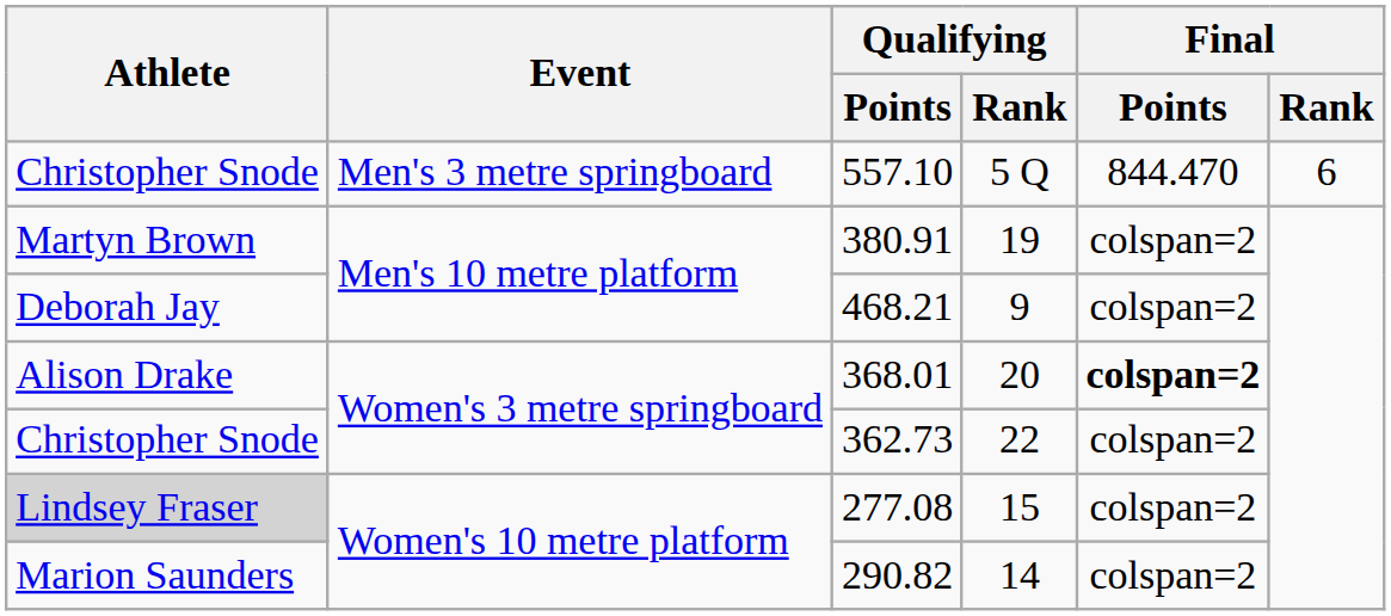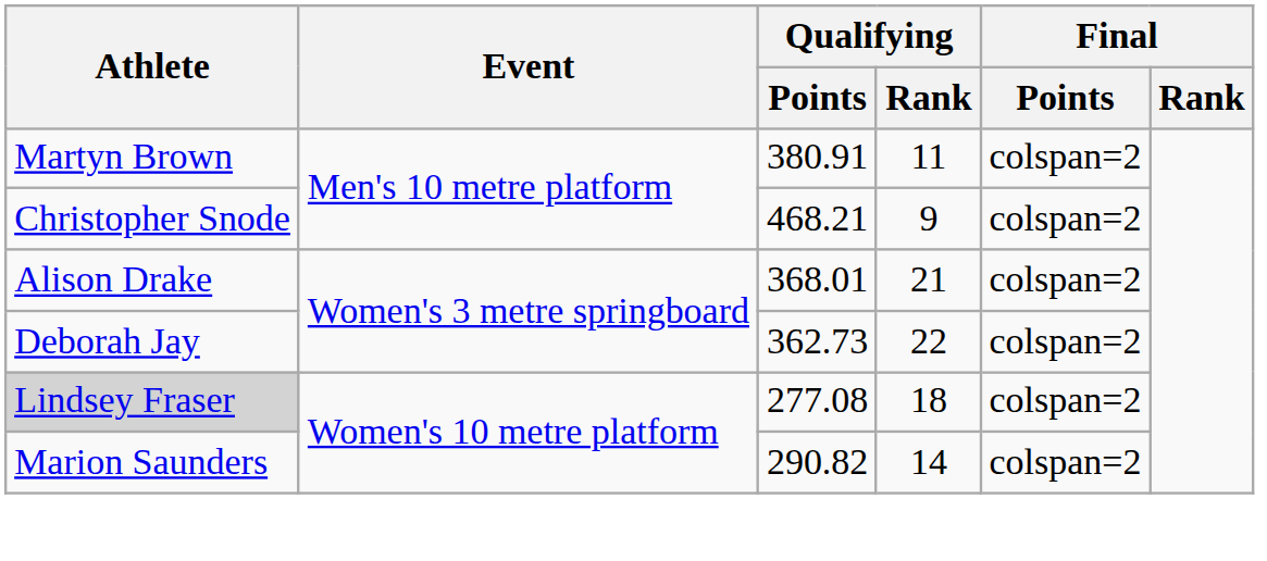- row: Christopher Snode | Men's 3 metre springboard | 557.10 | 5 Q | 844.470 | 6
380.91 | Qualifying / Rank: 19 -> 11
468.21 | Athlete: Deborah Jay -> Christopher Snode
368.01 | Qualifying / Rank: 20 -> 21
368.01 | Final / Points: bold -> normal
362.73 | Athlete: Christopher Snode -> Deborah Jay
277.08 | Qualifying / Rank: 15 -> 18
